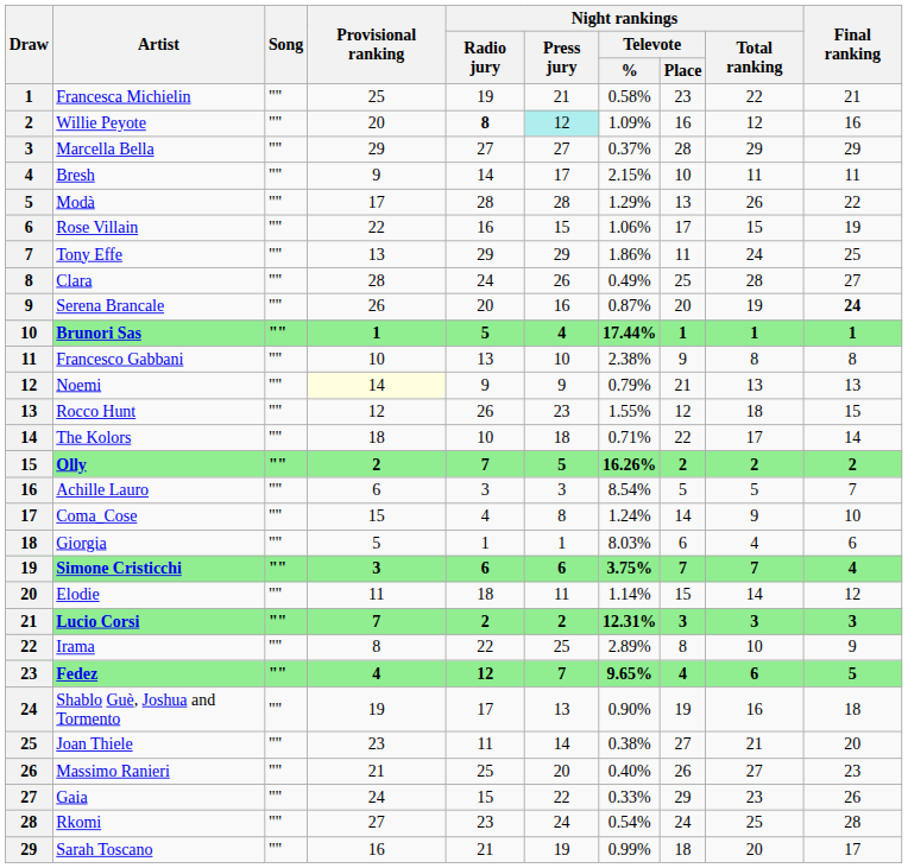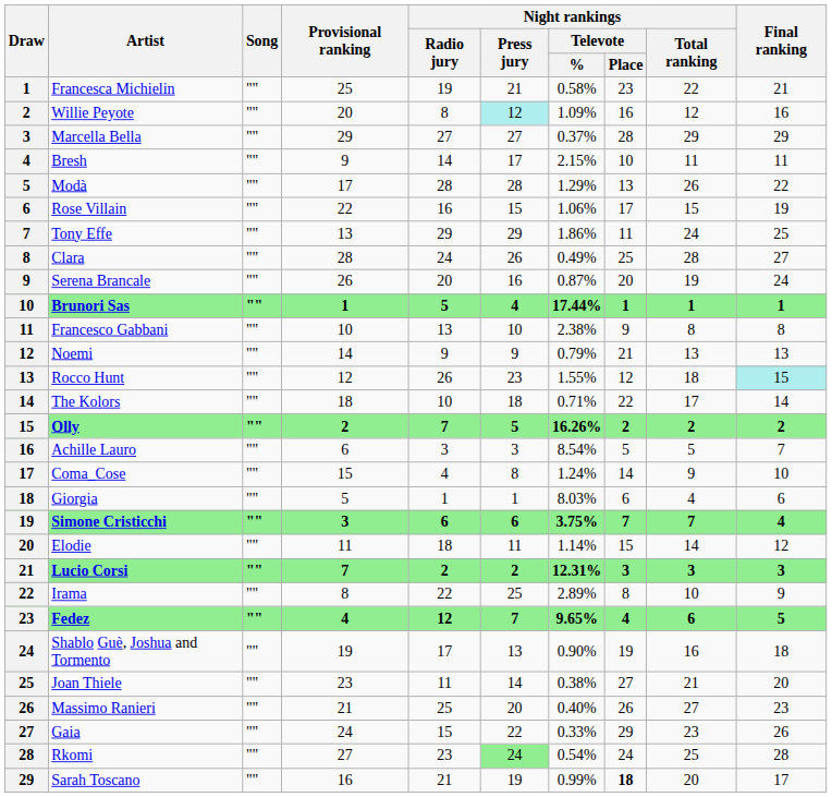Willie Peyote | Night rankings / Radio jury: bold -> normal
Serena Brancale | Final ranking: bold -> normal
Noemi | Provisional ranking: lightyellow background -> no background
Rocco Hunt | Final ranking: no background -> paleturquoise background
Rkomi | Night rankings / Press jury: no background -> lightgreen background
Sarah Toscano | Night rankings / Televote / Place: normal -> bold
